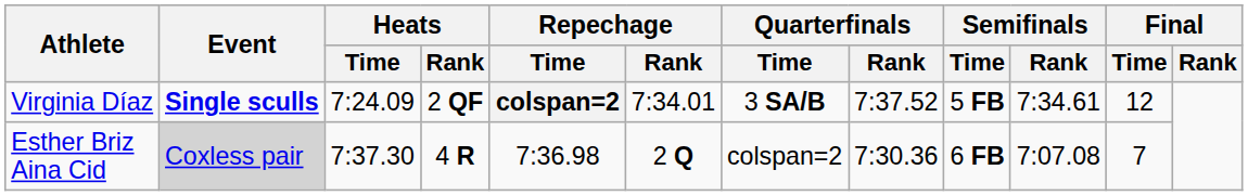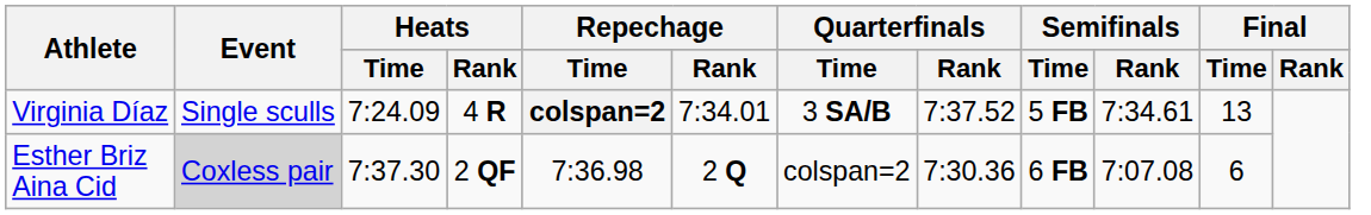Virginia Díaz | Event: bold -> normal
Virginia Díaz | Heats / Rank: 2 QF -> 4 R
Virginia Díaz | Final / Time: 12 -> 13
Esther Briz Aina Cid | Heats / Rank: 4 R -> 2 QF
Esther Briz Aina Cid | Final / Time: 7 -> 6
